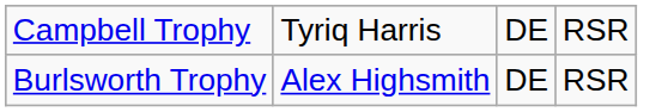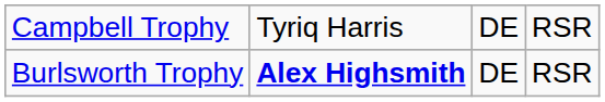Burlsworth Trophy | column 2: normal -> bold
